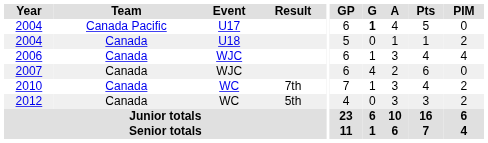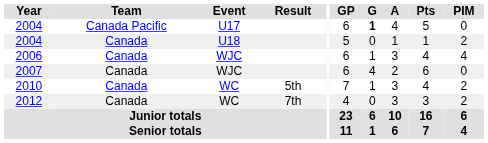2010 | Result: 7th -> 5th
2012 | Result: 5th -> 7th
